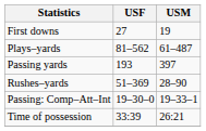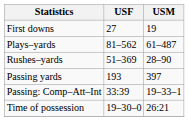rows swapped: Rushes–yards <-> Passing yards
Passing: Comp–Att–Int | USF: 19–30–0 -> 33:39
Time of possession | USF: 33:39 -> 19–30–0
